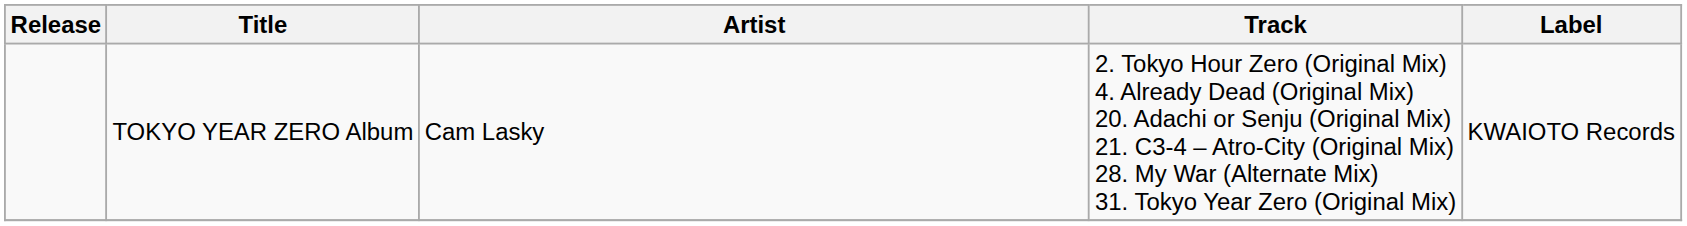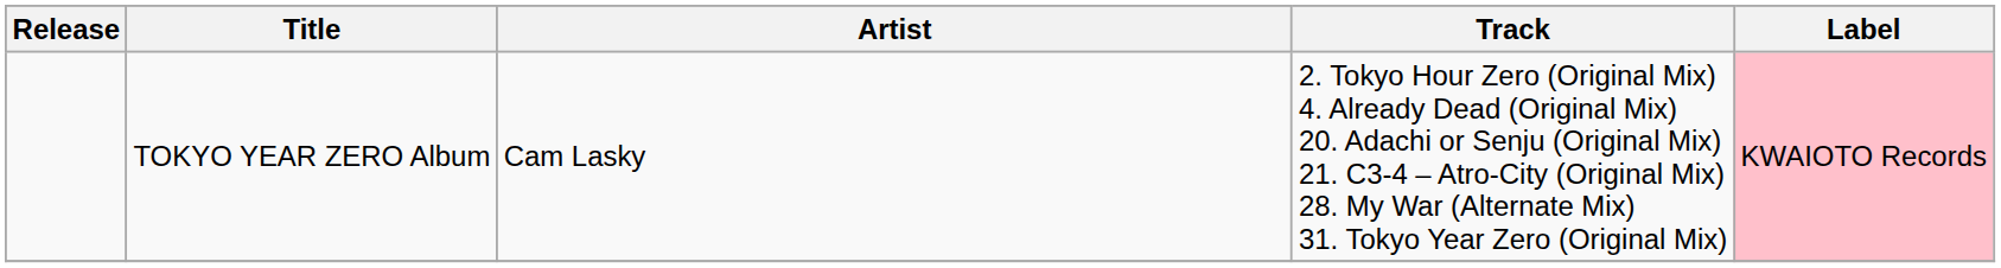TOKYO YEAR ZERO Album | Label: no background -> pink background
